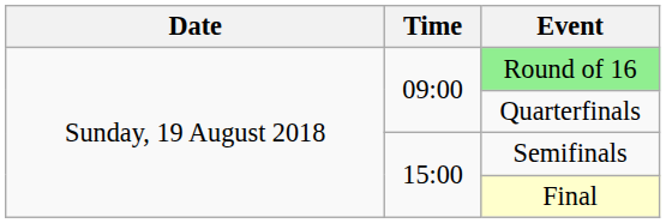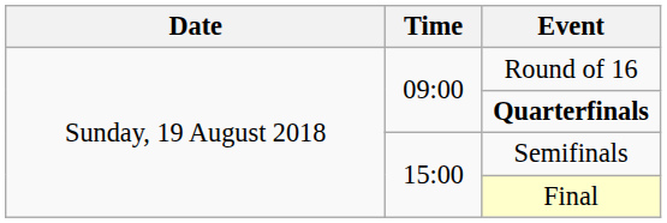Round of 16 | Event: lightgreen background -> no background
Quarterfinals | Event: normal -> bold
